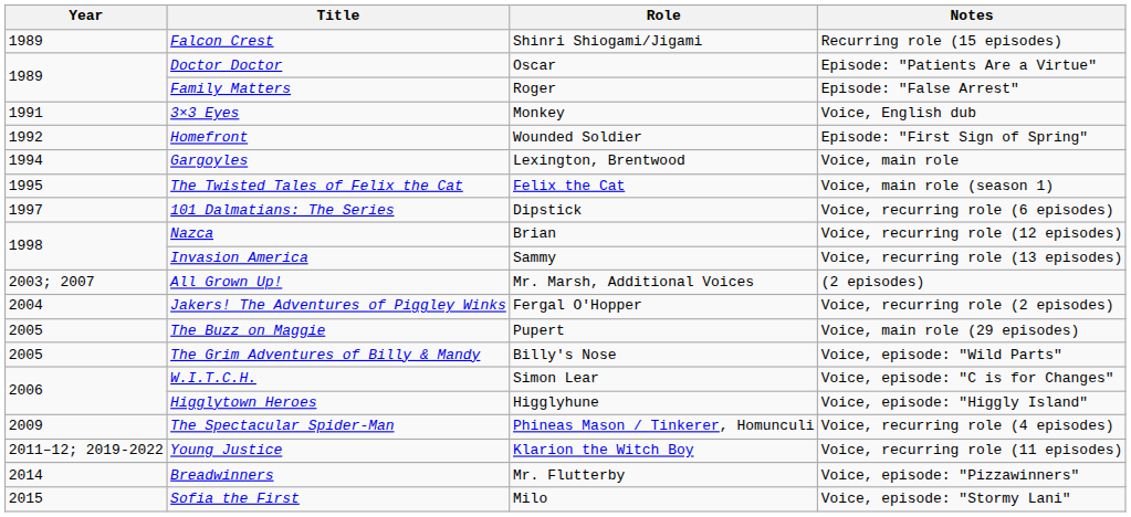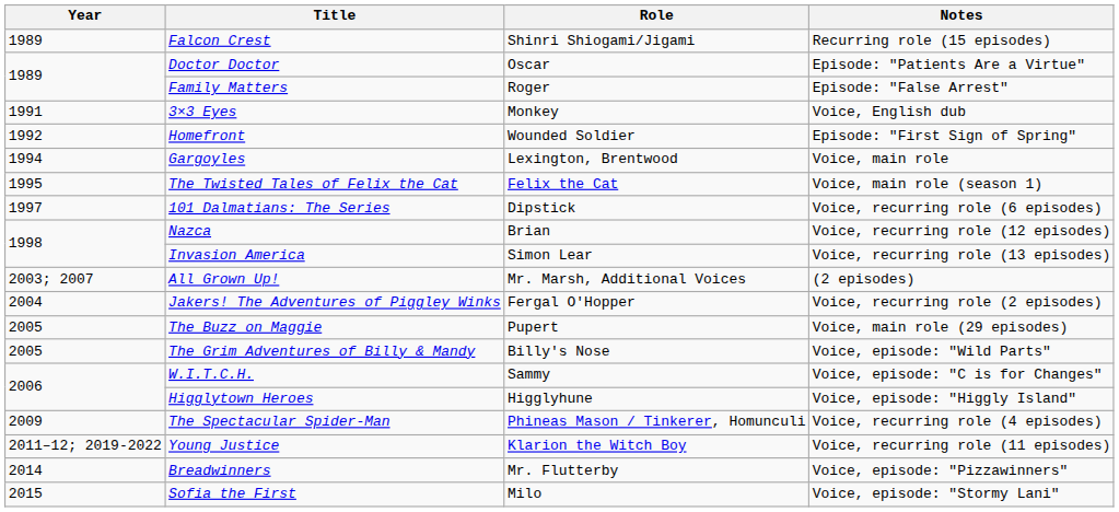Invasion America | Role: Sammy -> Simon Lear
W.I.T.C.H. | Role: Simon Lear -> Sammy
